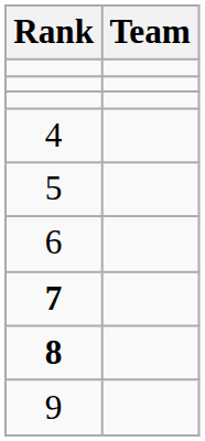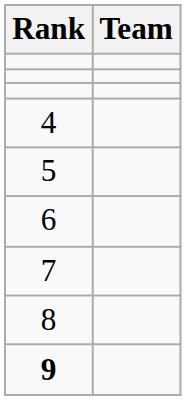row 8 | Rank: bold -> normal
row 9 | Rank: bold -> normal
row 10 | Rank: normal -> bold
